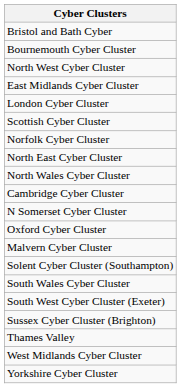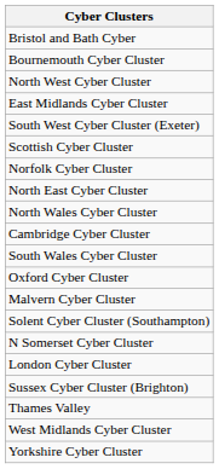row 6 | column 1: London Cyber Cluster -> South West Cyber Cluster (Exeter)
row 12 | column 1: N Somerset Cyber Cluster -> South Wales Cyber Cluster
row 16 | column 1: South Wales Cyber Cluster -> N Somerset Cyber Cluster
row 17 | column 1: South West Cyber Cluster (Exeter) -> London Cyber Cluster
